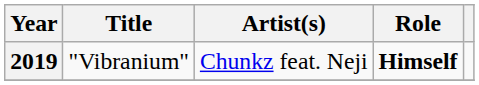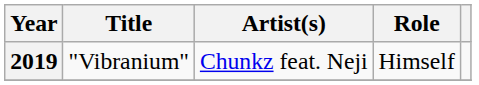2019 | Role: bold -> normal
